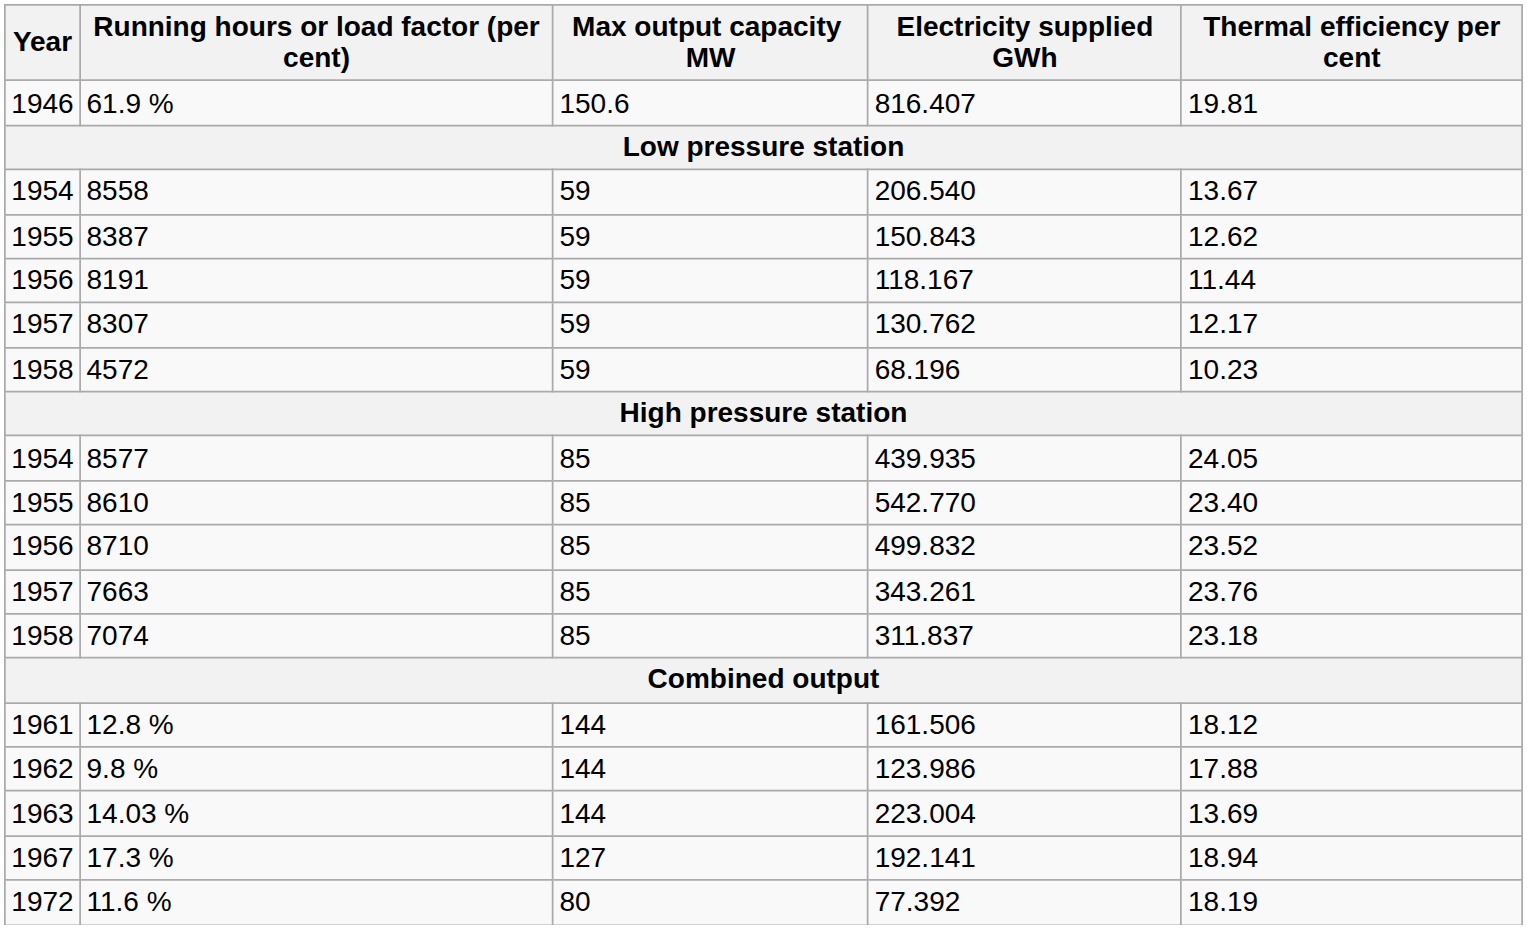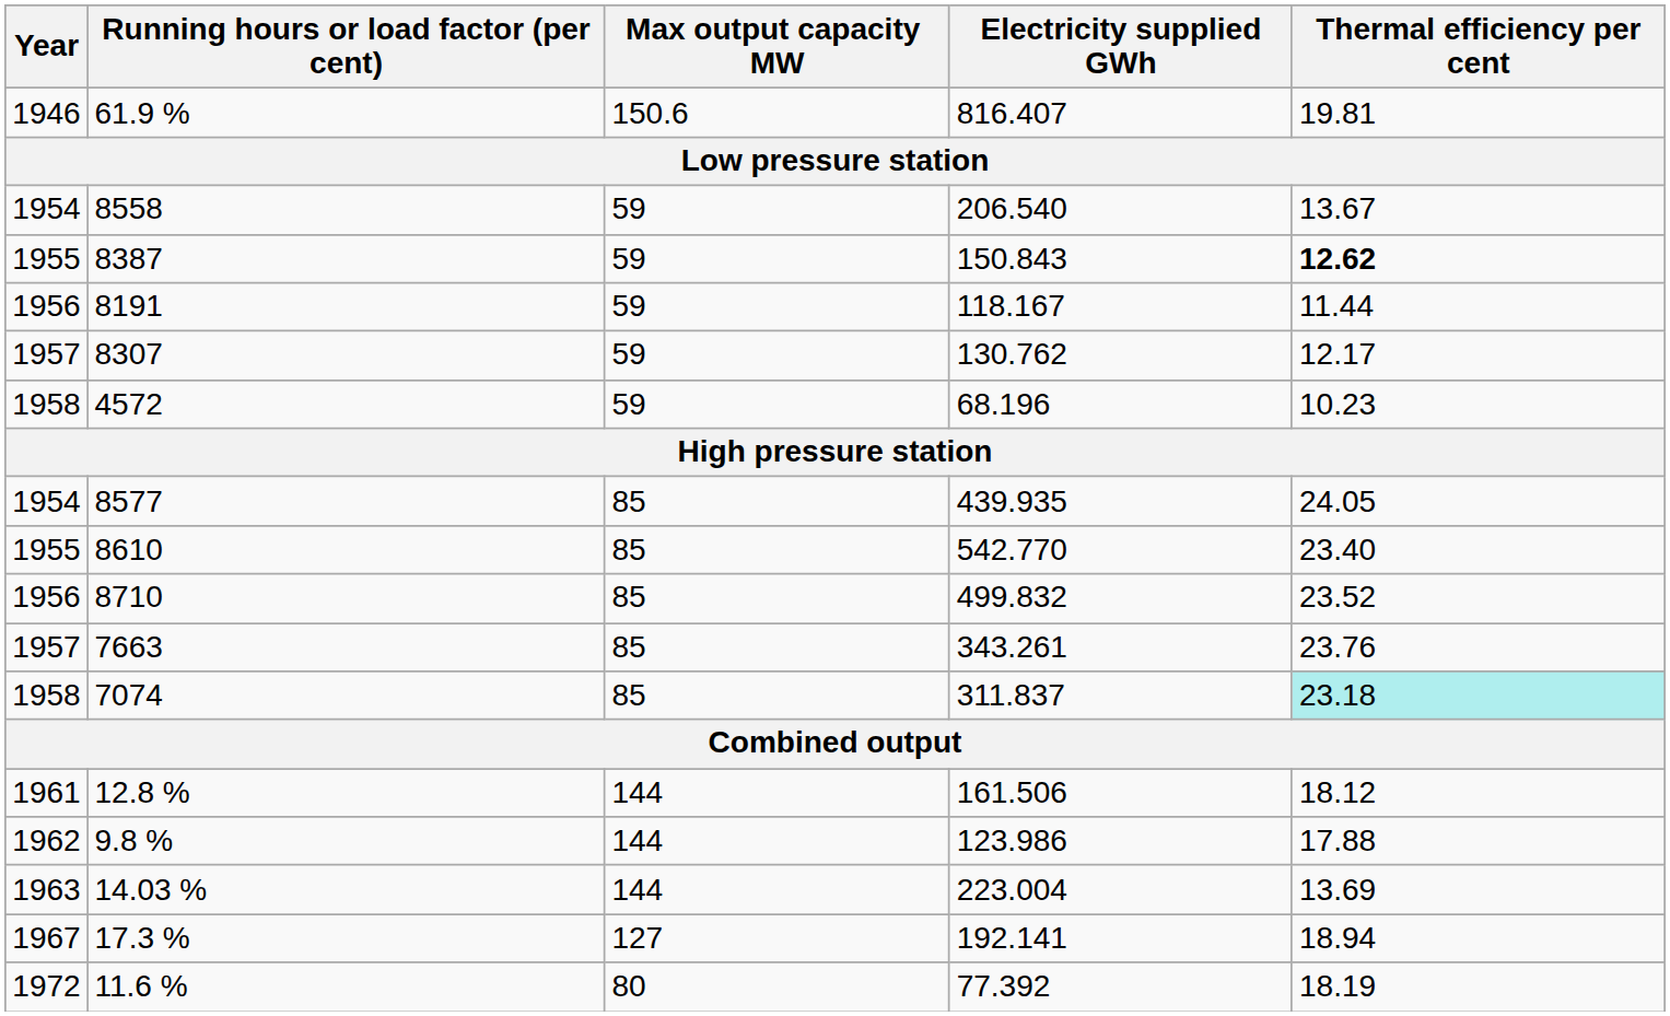8387 | Thermal efficiency per cent: normal -> bold
7074 | Thermal efficiency per cent: no background -> paleturquoise background
